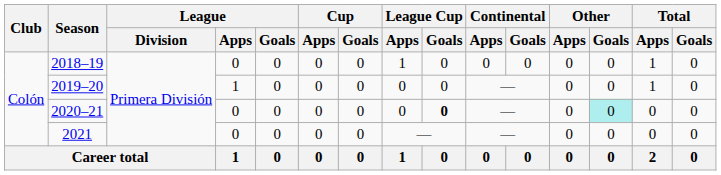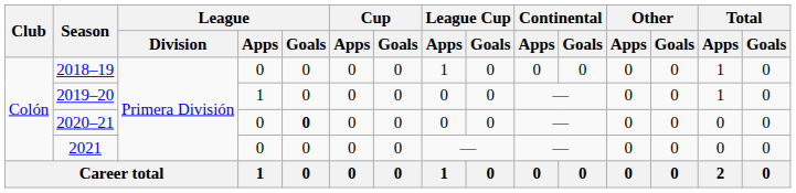2020–21 | League / Goals: normal -> bold
2020–21 | League Cup / Goals: bold -> normal
2020–21 | Other / Goals: paleturquoise background -> no background
